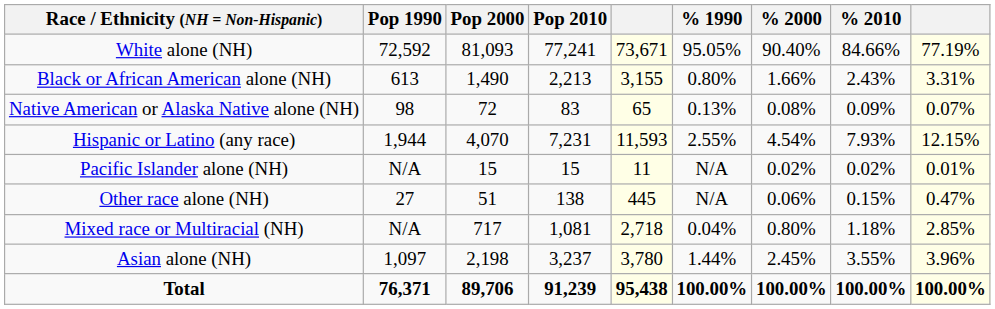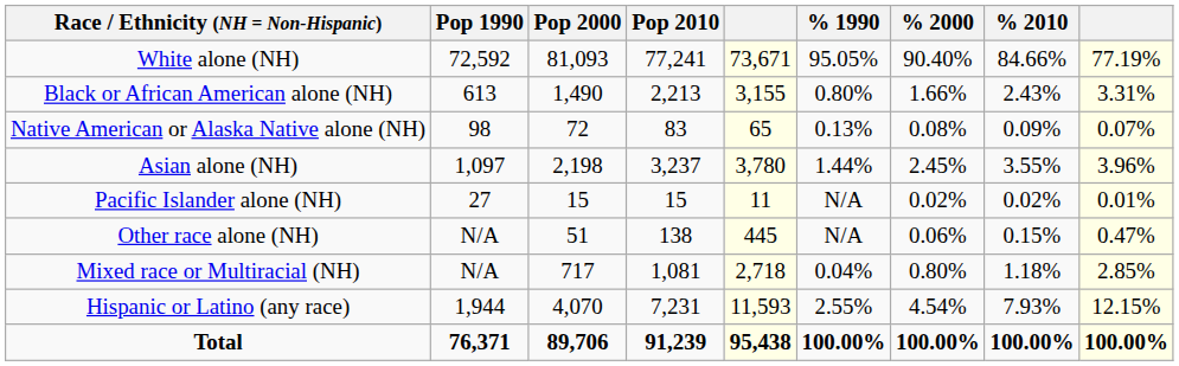rows swapped: Asian alone (NH) <-> Hispanic or Latino (any race)
Pacific Islander alone (NH) | Pop 1990: N/A -> 27
Other race alone (NH) | Pop 1990: 27 -> N/A
